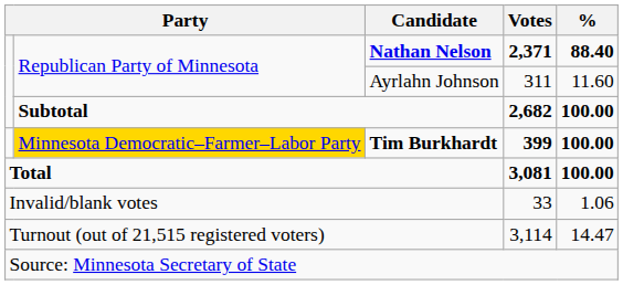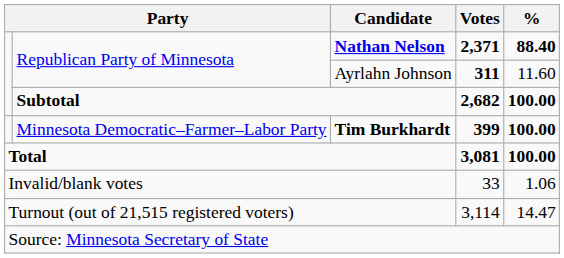Ayrlahn Johnson | Votes: normal -> bold
Tim Burkhardt | column 2: gold background -> no background
